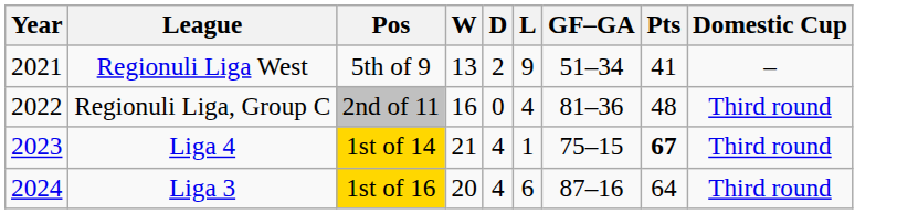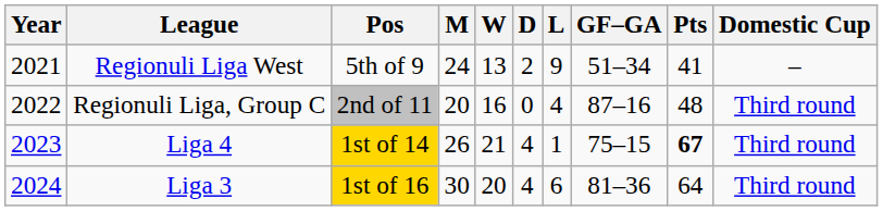+ column: M | 24 | 20 | 26 | 30
Regionuli Liga, Group C | GF–GA: 81–36 -> 87–16
Liga 3 | GF–GA: 87–16 -> 81–36
